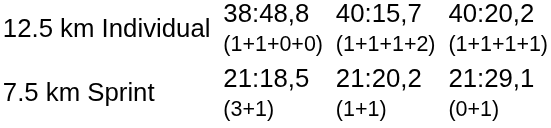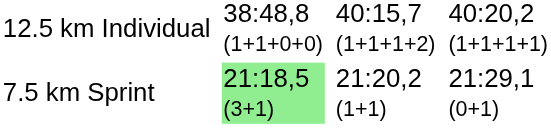7.5 km Sprint | column 2: no background -> lightgreen background
